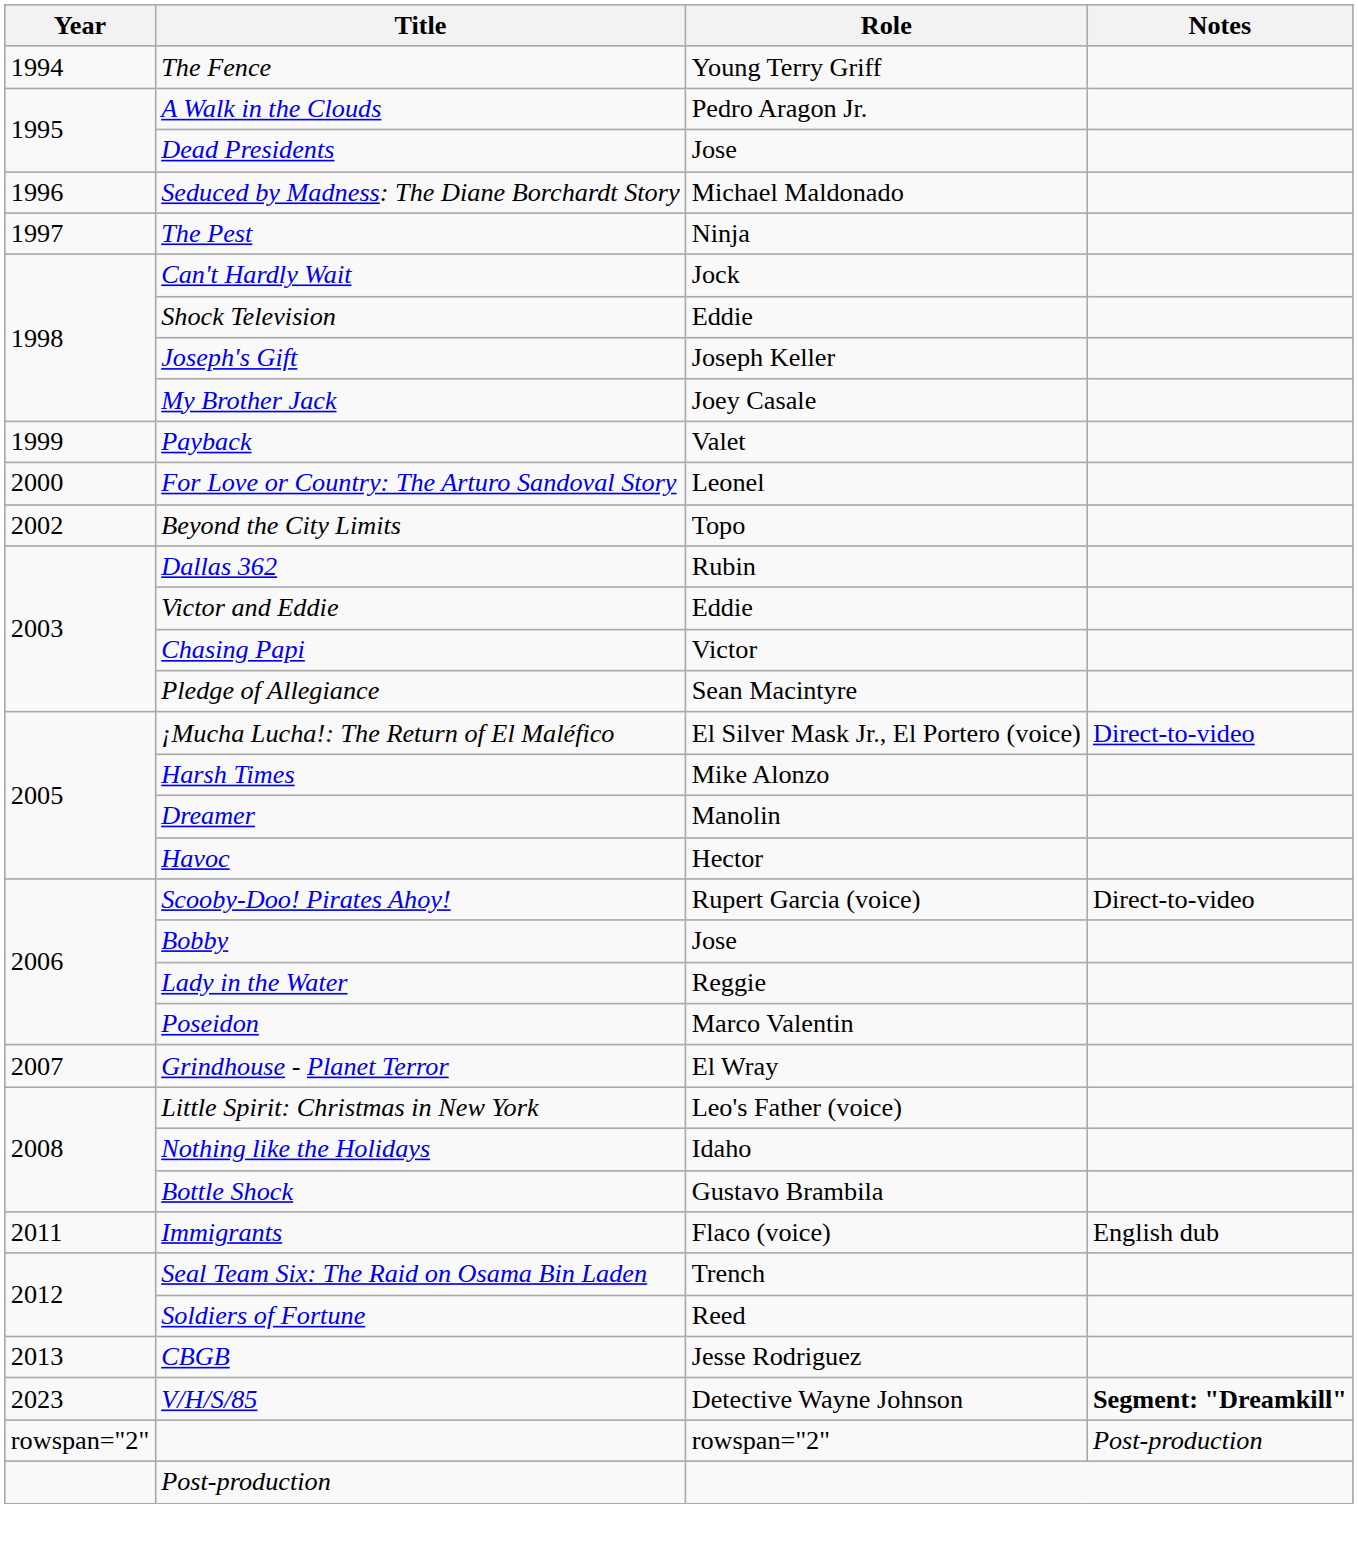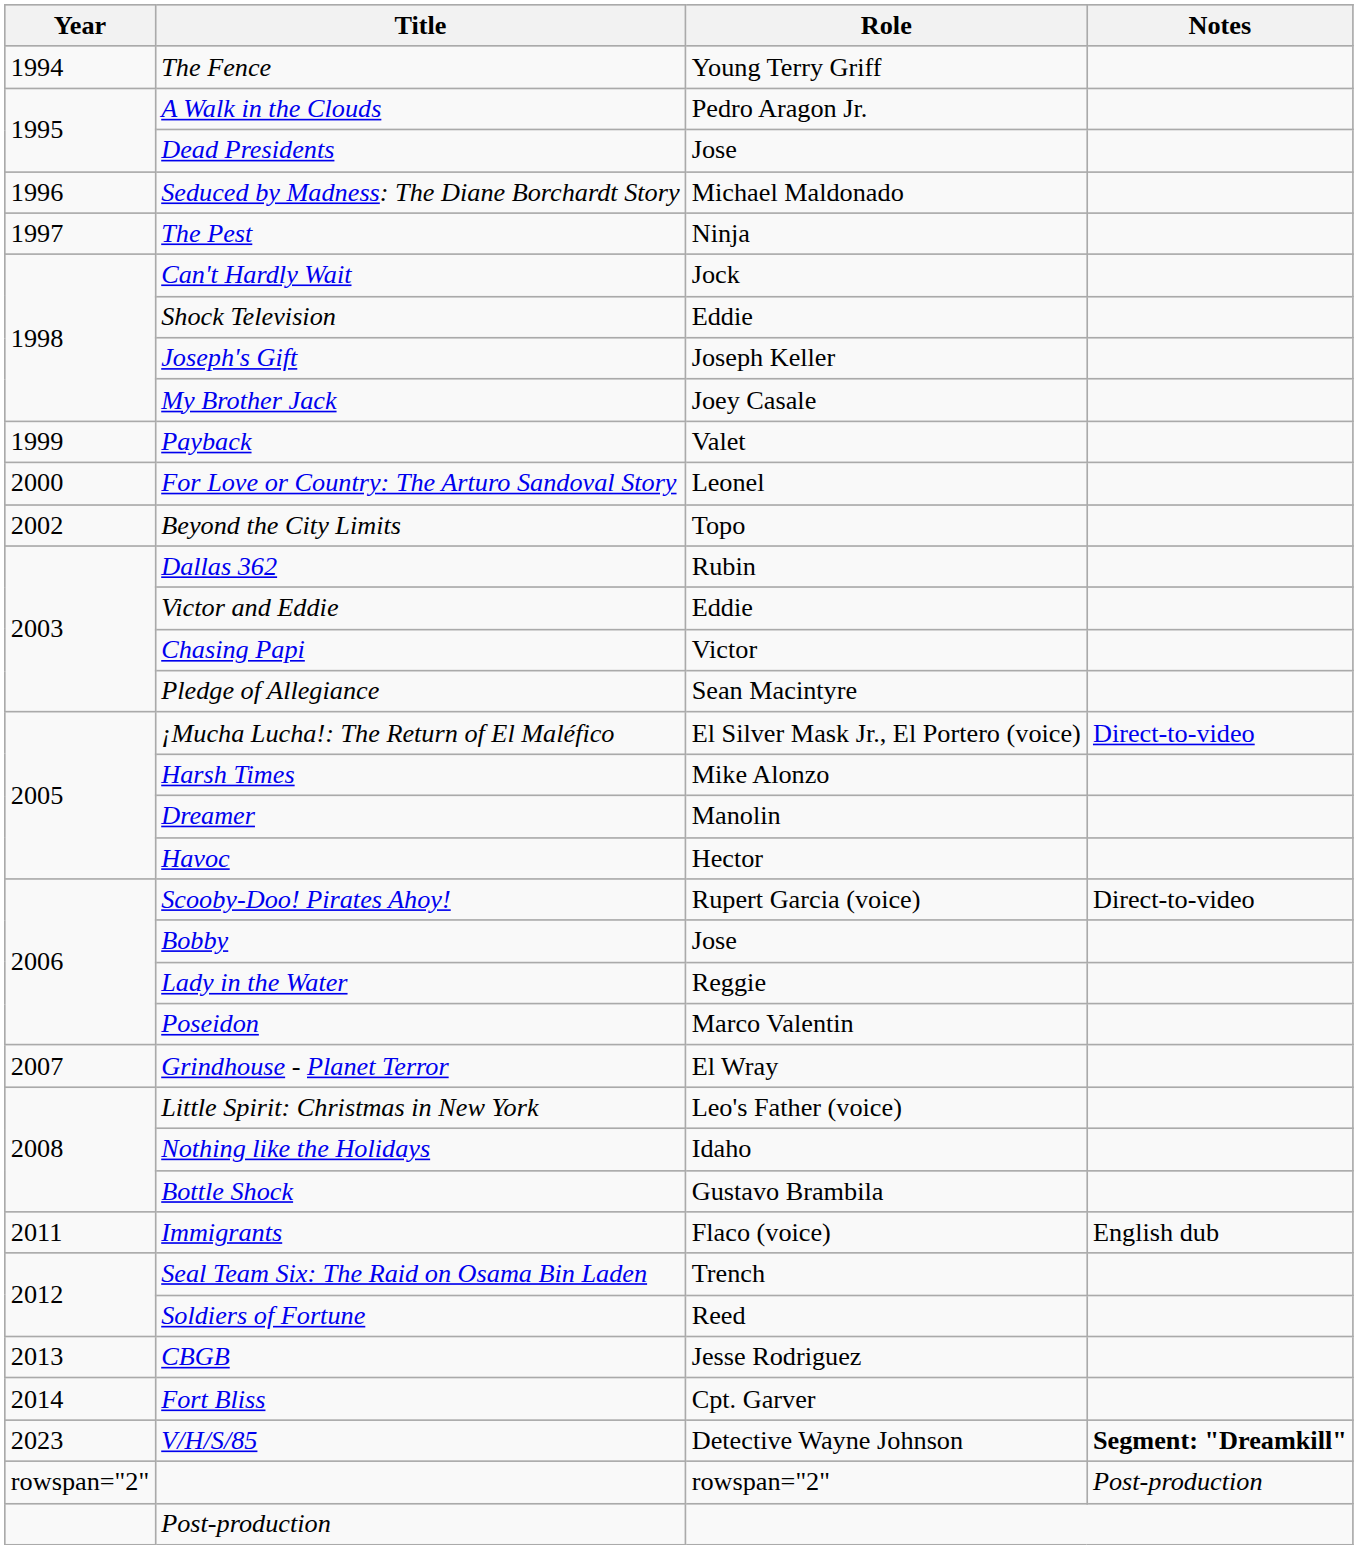+ row: 2014 | Fort Bliss | Cpt. Garver
